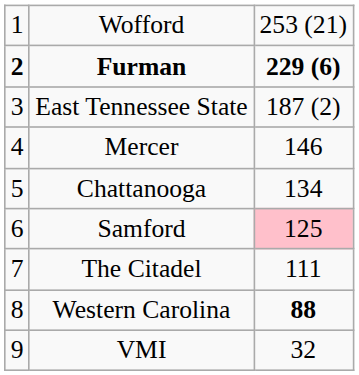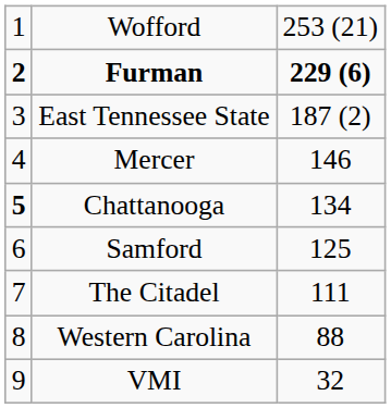Chattanooga | column 1: normal -> bold
Samford | column 3: pink background -> no background
Western Carolina | column 3: bold -> normal
